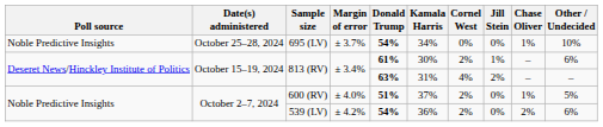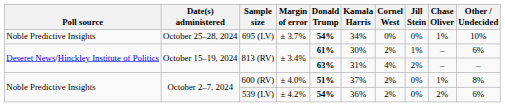600 (RV) | Other / Undecided: 5% -> 8%
